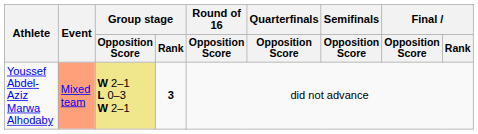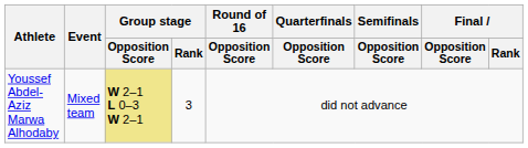Youssef Abdel-Aziz Marwa Alhodaby | Event: lightsalmon background -> no background
Youssef Abdel-Aziz Marwa Alhodaby | Group stage / Rank: bold -> normal
